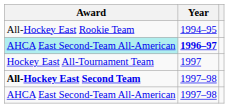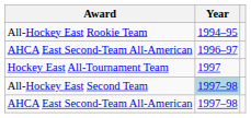row 3 | Award: paleturquoise background -> no background
row 3 | Year: bold -> normal
row 5 | Award: bold -> normal
row 5 | Year: no background -> lightblue background
